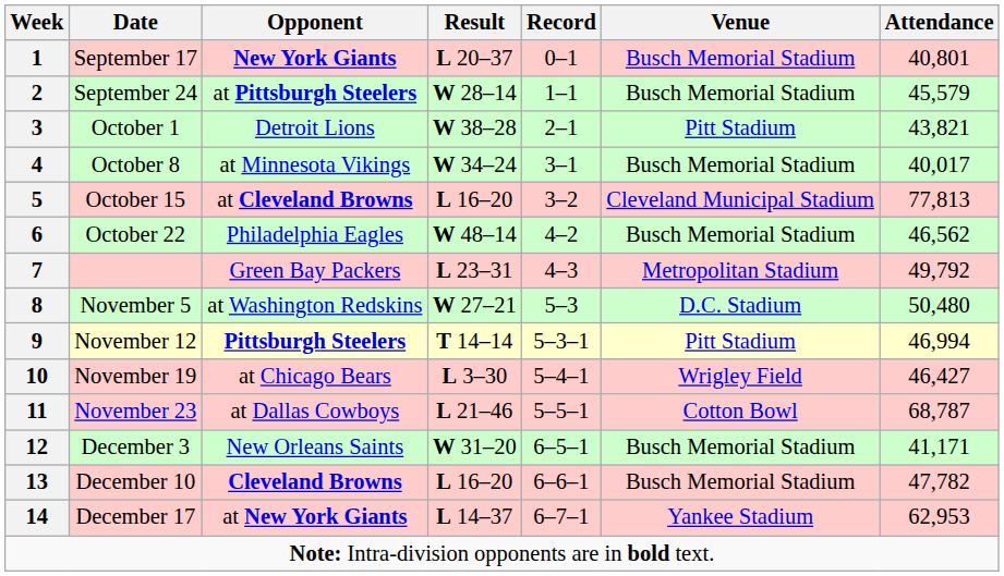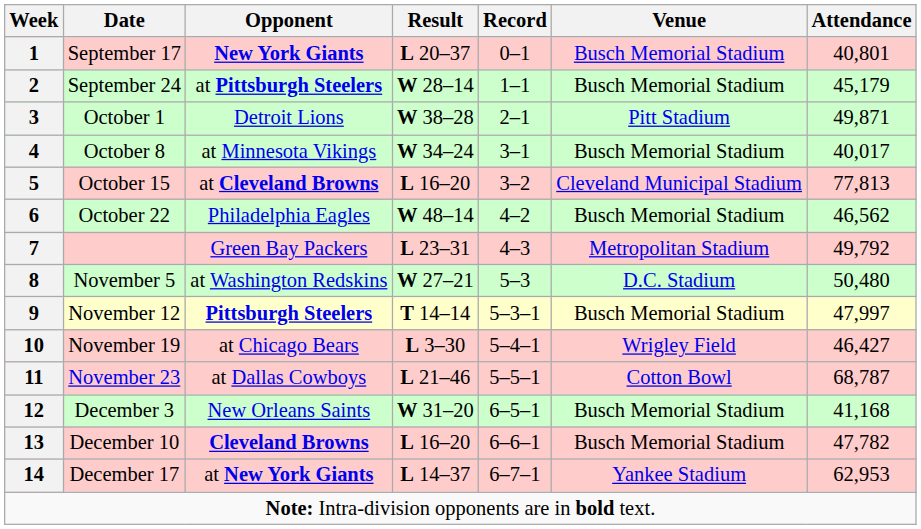2 | Attendance: 45,579 -> 45,179
3 | Attendance: 43,821 -> 49,871
9 | Venue: Pitt Stadium -> Busch Memorial Stadium
9 | Attendance: 46,994 -> 47,997
12 | Attendance: 41,171 -> 41,168
